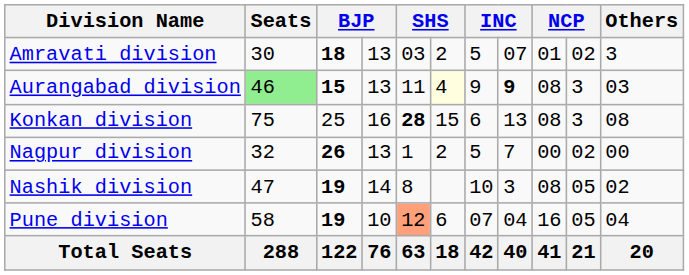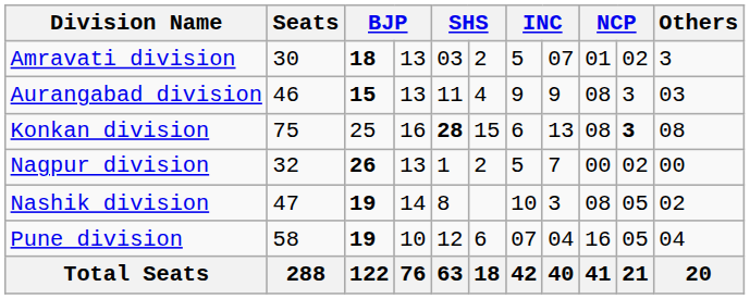Aurangabad division | Seats: lightgreen background -> no background
Aurangabad division | column 6: lightyellow background -> no background
Aurangabad division | column 8: bold -> normal
Konkan division | column 10: normal -> bold
Pune division | column 5: lightsalmon background -> no background
